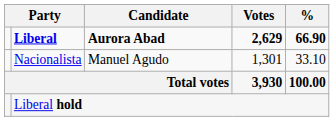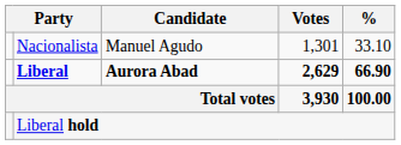rows swapped: Liberal <-> Nacionalista
